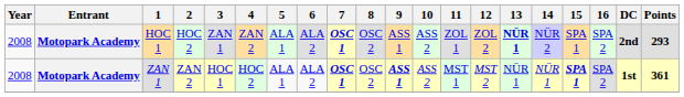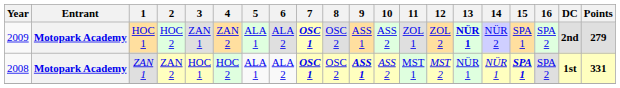row 2 | Year: 2008 -> 2009
row 2 | Points: 293 -> 279
row 3 | Points: 361 -> 331
